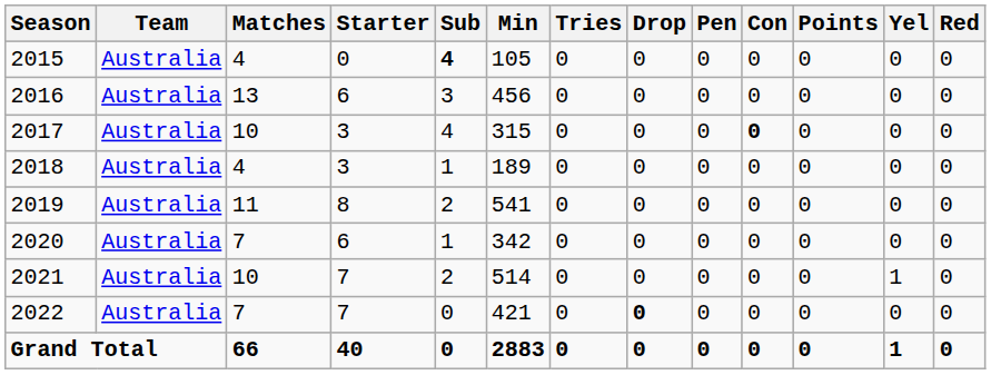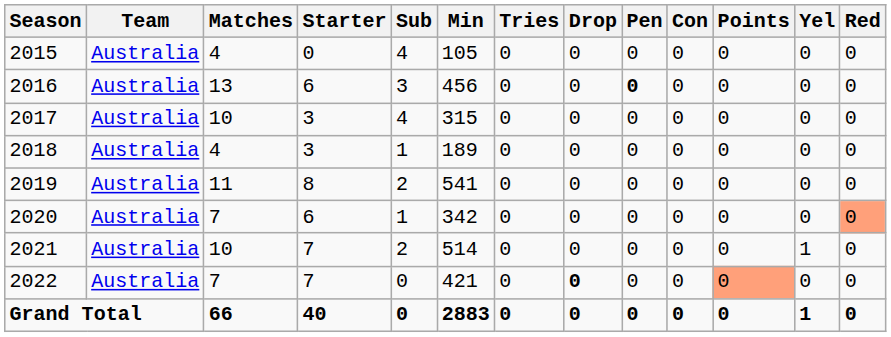2015 | Sub: bold -> normal
2016 | Pen: normal -> bold
2017 | Con: bold -> normal
2020 | Red: no background -> lightsalmon background
2022 | Points: no background -> lightsalmon background
